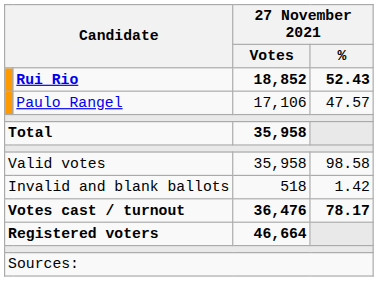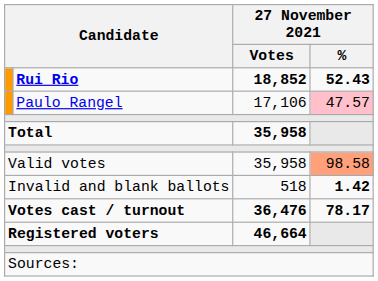Paulo Rangel | 27 November 2021 / %: no background -> pink background
Valid votes | 27 November 2021 / %: no background -> lightsalmon background
Invalid and blank ballots | 27 November 2021 / %: normal -> bold
